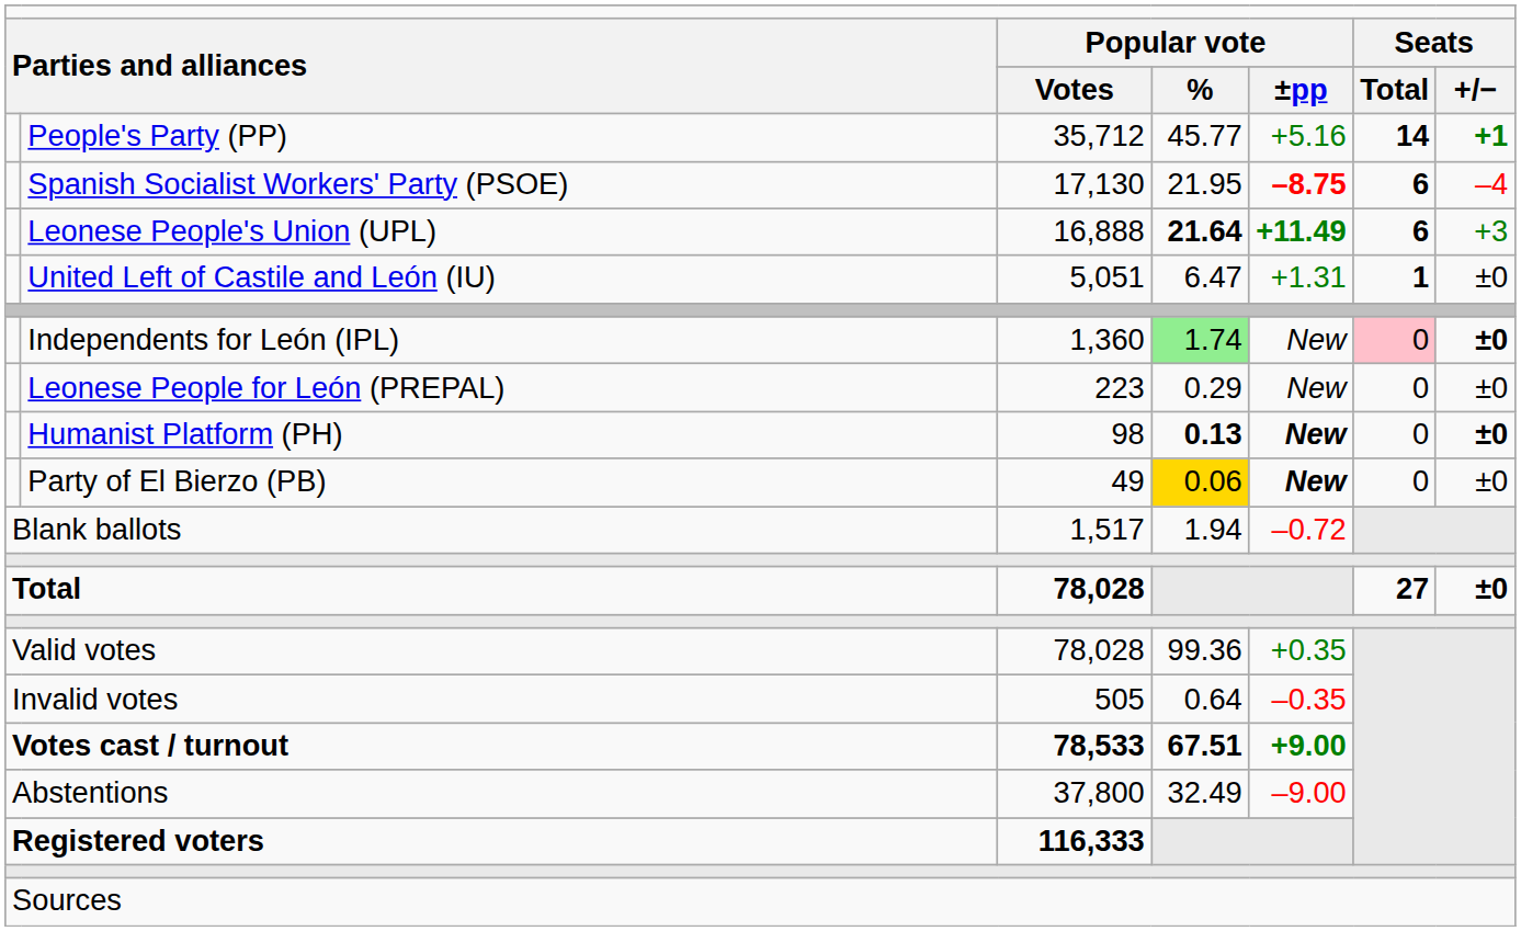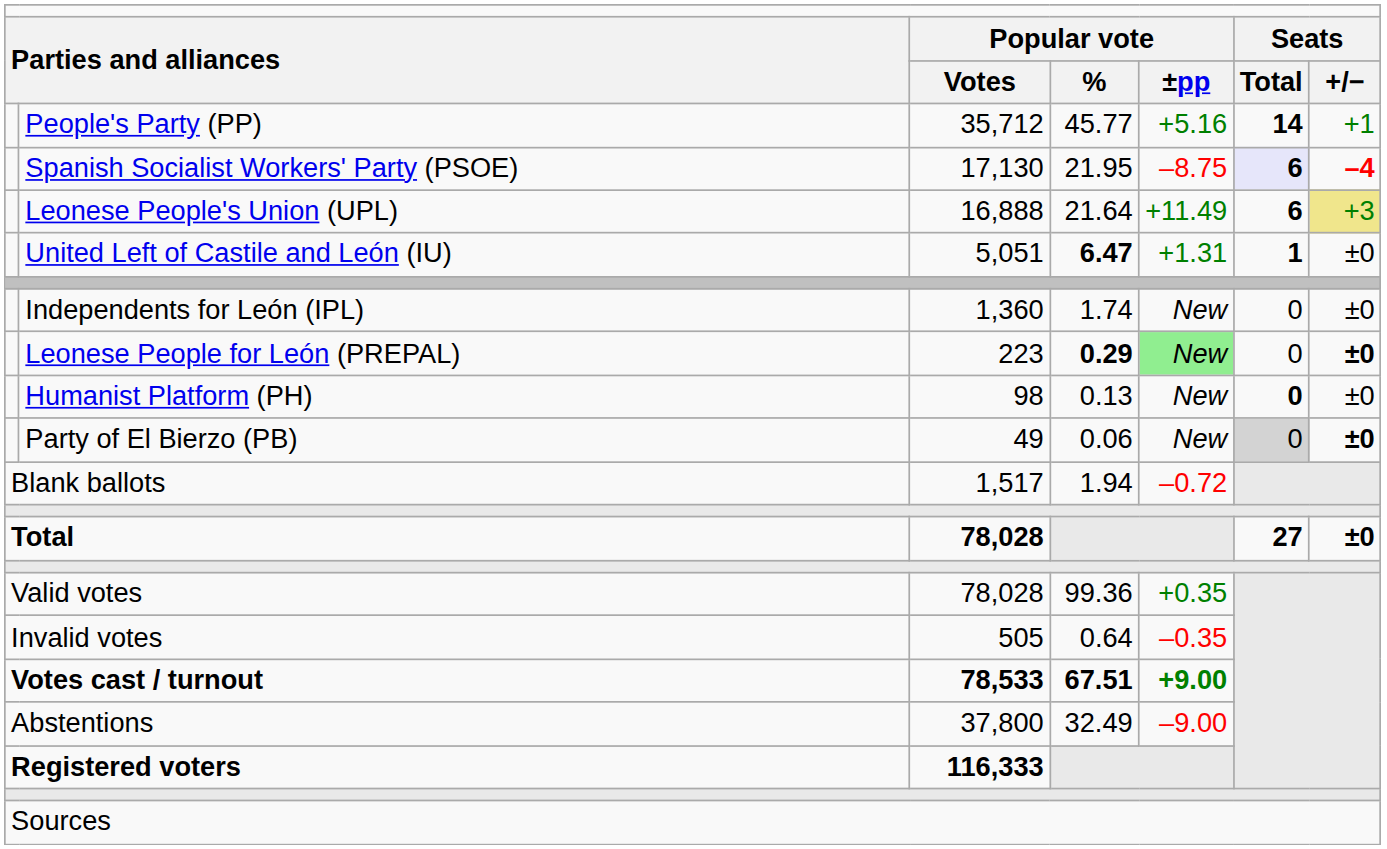People's Party (PP) | column 7: bold -> normal
Spanish Socialist Workers' Party (PSOE) | column 5: bold -> normal
Spanish Socialist Workers' Party (PSOE) | column 6: no background -> lavender background
Spanish Socialist Workers' Party (PSOE) | column 7: normal -> bold
Leonese People's Union (UPL) | column 4: bold -> normal
Leonese People's Union (UPL) | column 5: bold -> normal
Leonese People's Union (UPL) | column 7: no background -> khaki background
United Left of Castile and León (IU) | column 4: normal -> bold
Independents for León (IPL) | column 4: lightgreen background -> no background
Independents for León (IPL) | column 6: pink background -> no background
Independents for León (IPL) | column 7: bold -> normal
Leonese People for León (PREPAL) | column 4: normal -> bold
Leonese People for León (PREPAL) | column 5: no background -> lightgreen background
Leonese People for León (PREPAL) | column 7: normal -> bold
Humanist Platform (PH) | column 4: bold -> normal
Humanist Platform (PH) | column 5: bold -> normal
Humanist Platform (PH) | column 6: normal -> bold
Humanist Platform (PH) | column 7: bold -> normal
Party of El Bierzo (PB) | column 4: gold background -> no background
Party of El Bierzo (PB) | column 5: bold -> normal
Party of El Bierzo (PB) | column 6: no background -> lightgrey background
Party of El Bierzo (PB) | column 7: normal -> bold
